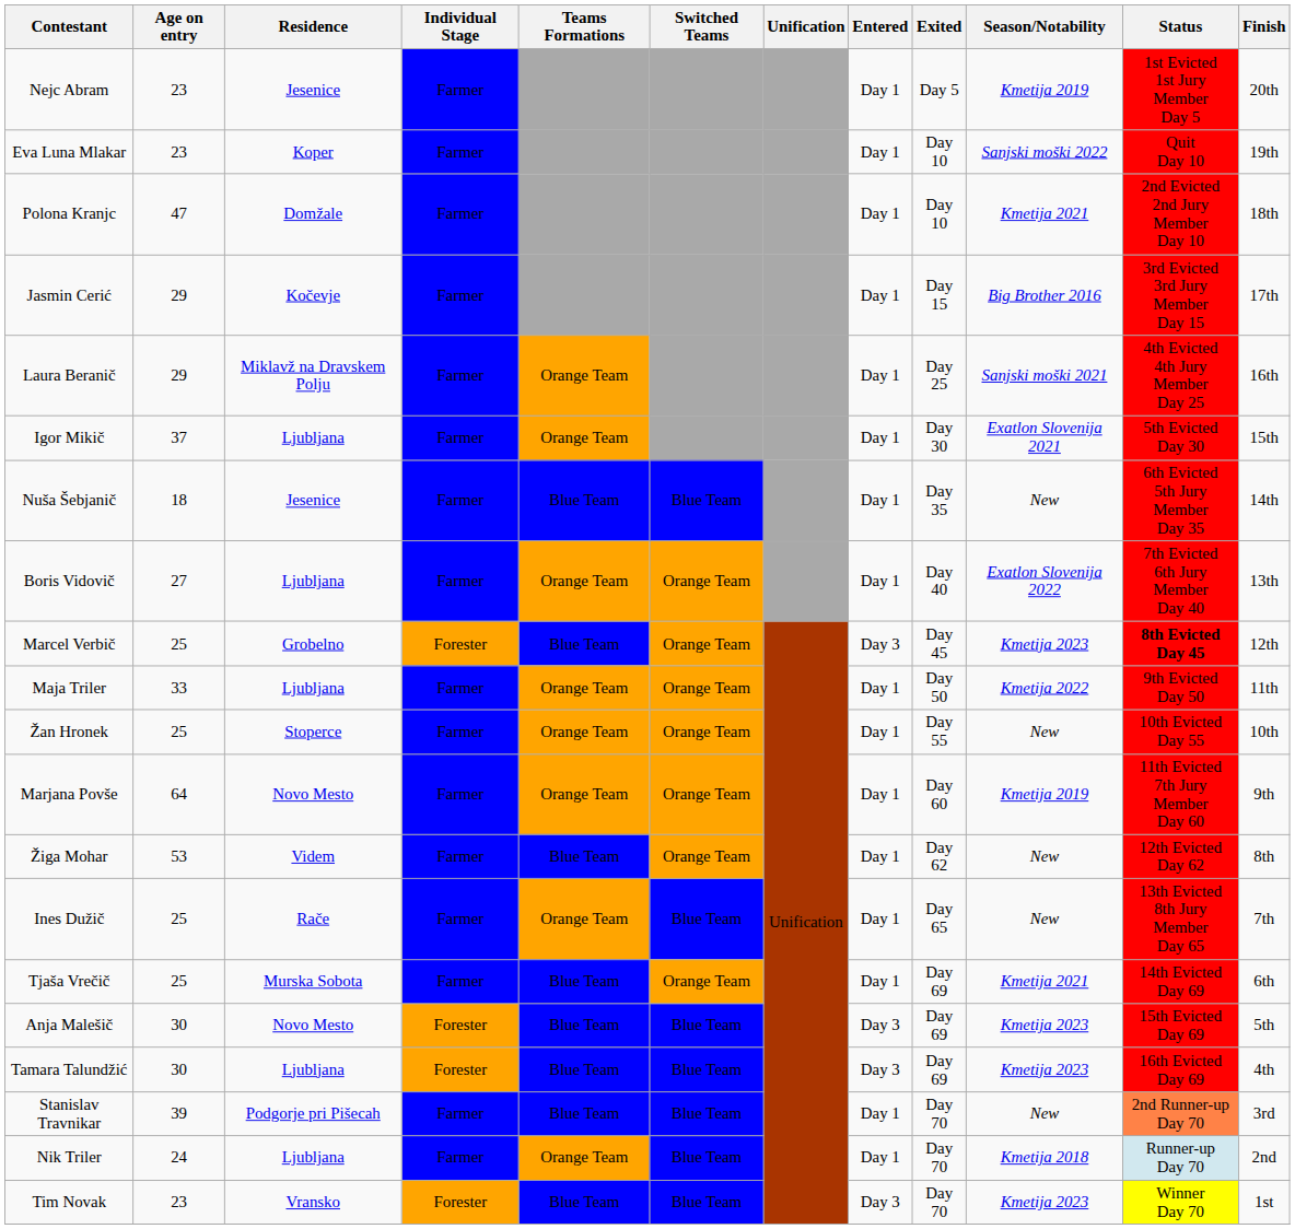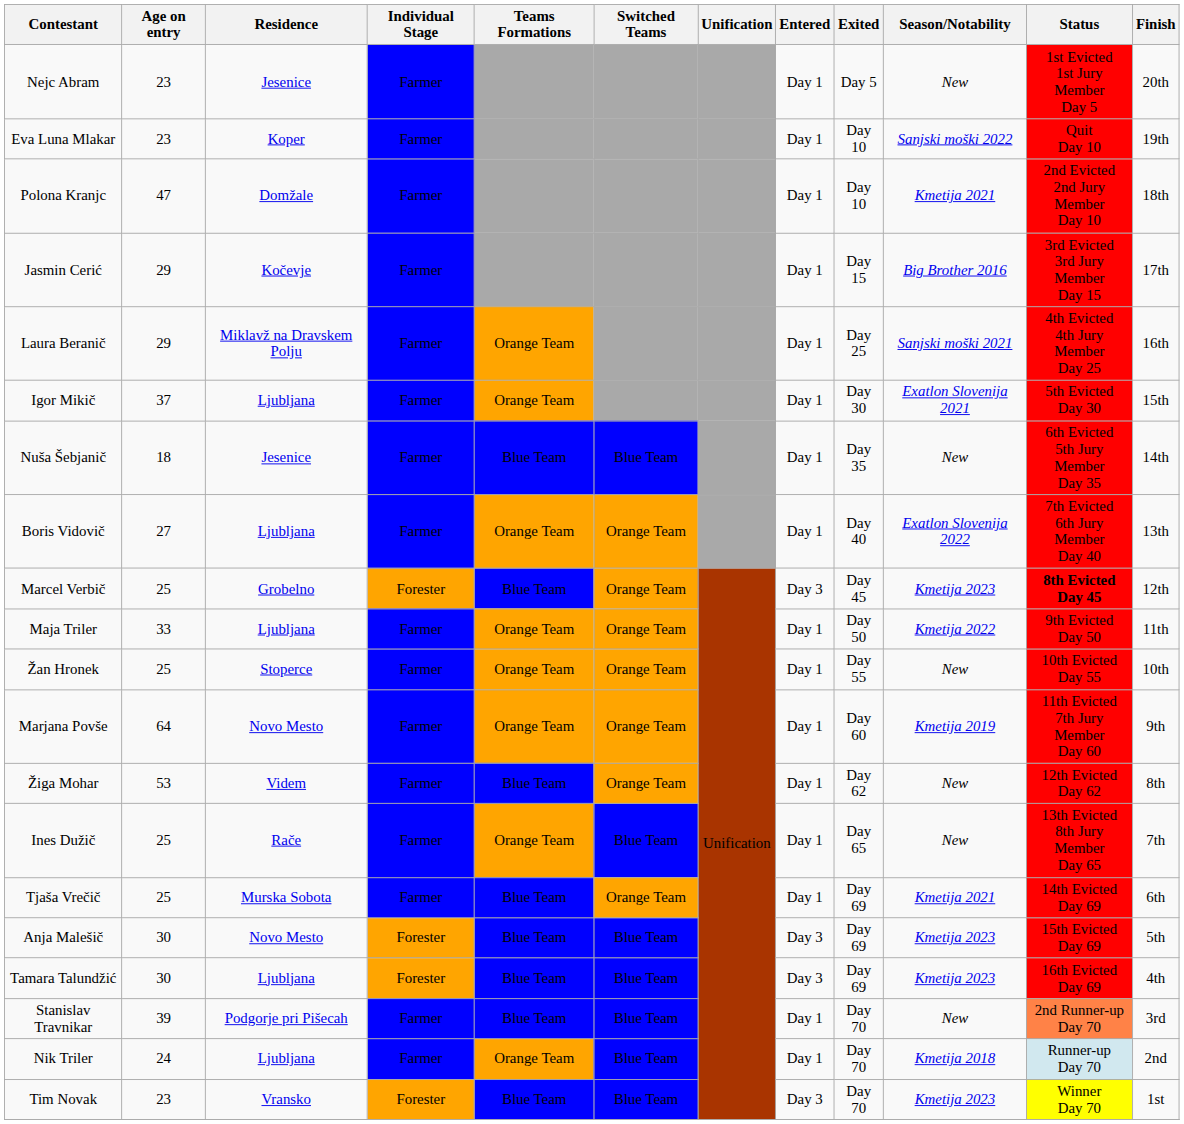Nejc Abram | Season/Notability: Kmetija 2019 -> New
